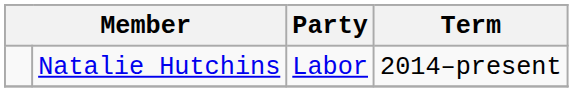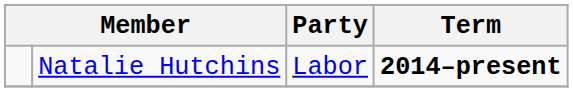Natalie Hutchins | Term: normal -> bold
